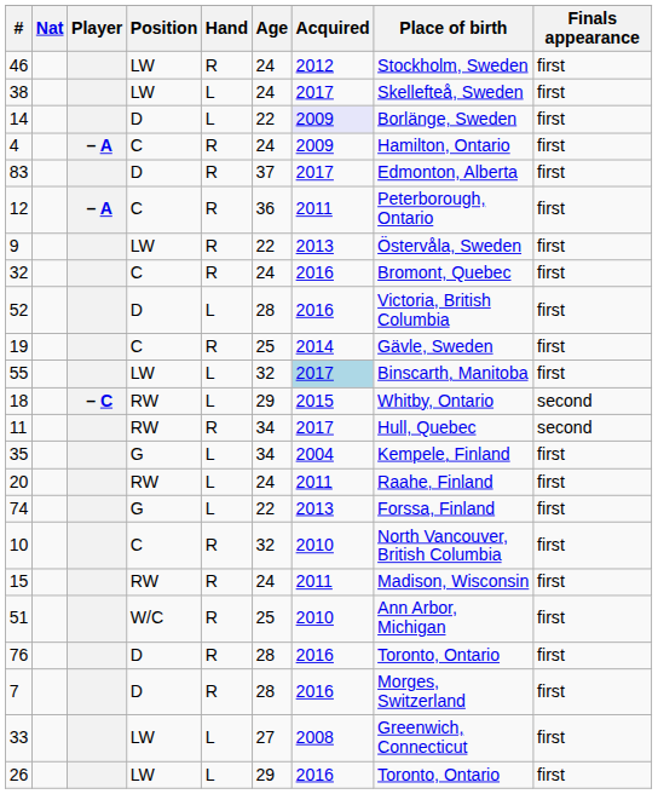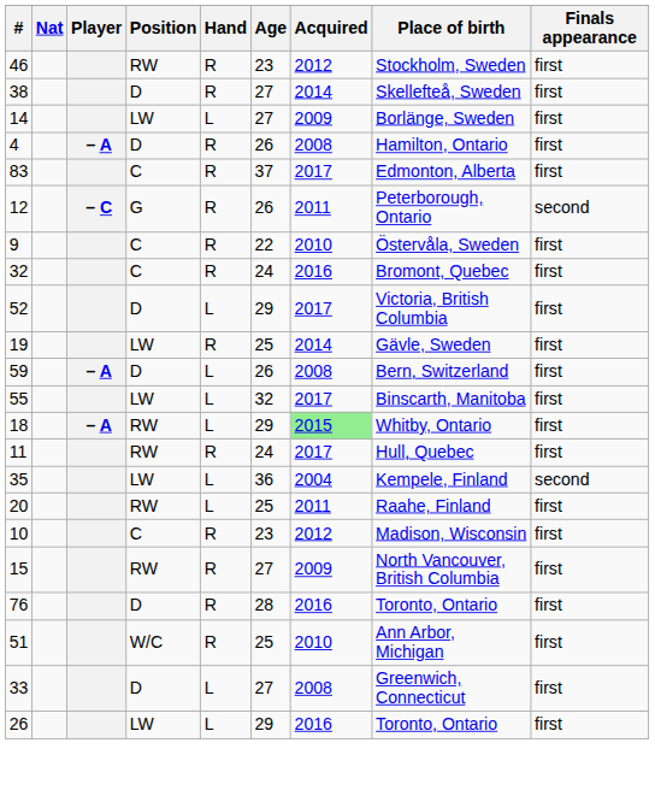46 | Position: LW -> RW
46 | Age: 24 -> 23
38 | Position: LW -> D
38 | Hand: L -> R
38 | Age: 24 -> 27
38 | Acquired: 2017 -> 2014
14 | Position: D -> LW
14 | Age: 22 -> 27
14 | Acquired: lavender background -> no background
4 | Position: C -> D
4 | Age: 24 -> 26
4 | Acquired: 2009 -> 2008
83 | Position: D -> C
12 | Player: – A -> – C
12 | Position: C -> G
12 | Age: 36 -> 26
12 | Finals appearance: first -> second
9 | Position: LW -> C
9 | Acquired: 2013 -> 2010
52 | Age: 28 -> 29
52 | Acquired: 2016 -> 2017
19 | Position: C -> LW
+ row: 59 | – A | D | L | 26 | 2008 | Bern, Switzerland | first
55 | Acquired: lightblue background -> no background
18 | Player: – C -> – A
18 | Acquired: no background -> lightgreen background
18 | Finals appearance: second -> first
11 | Age: 34 -> 24
11 | Finals appearance: second -> first
35 | Position: G -> LW
35 | Age: 34 -> 36
35 | Finals appearance: first -> second
20 | Age: 24 -> 25
- row: 74 | G | L | 22 | 2013 | Forssa, Finland | first
10 | Age: 32 -> 23
10 | Acquired: 2010 -> 2012
10 | Place of birth: North Vancouver, British Columbia -> Madison, Wisconsin
15 | Age: 24 -> 27
15 | Acquired: 2011 -> 2009
15 | Place of birth: Madison, Wisconsin -> North Vancouver, British Columbia
rows swapped: 76 <-> 51
- row: 7 | D | R | 28 | 2016 | Morges, Switzerland | first
33 | Position: LW -> D
